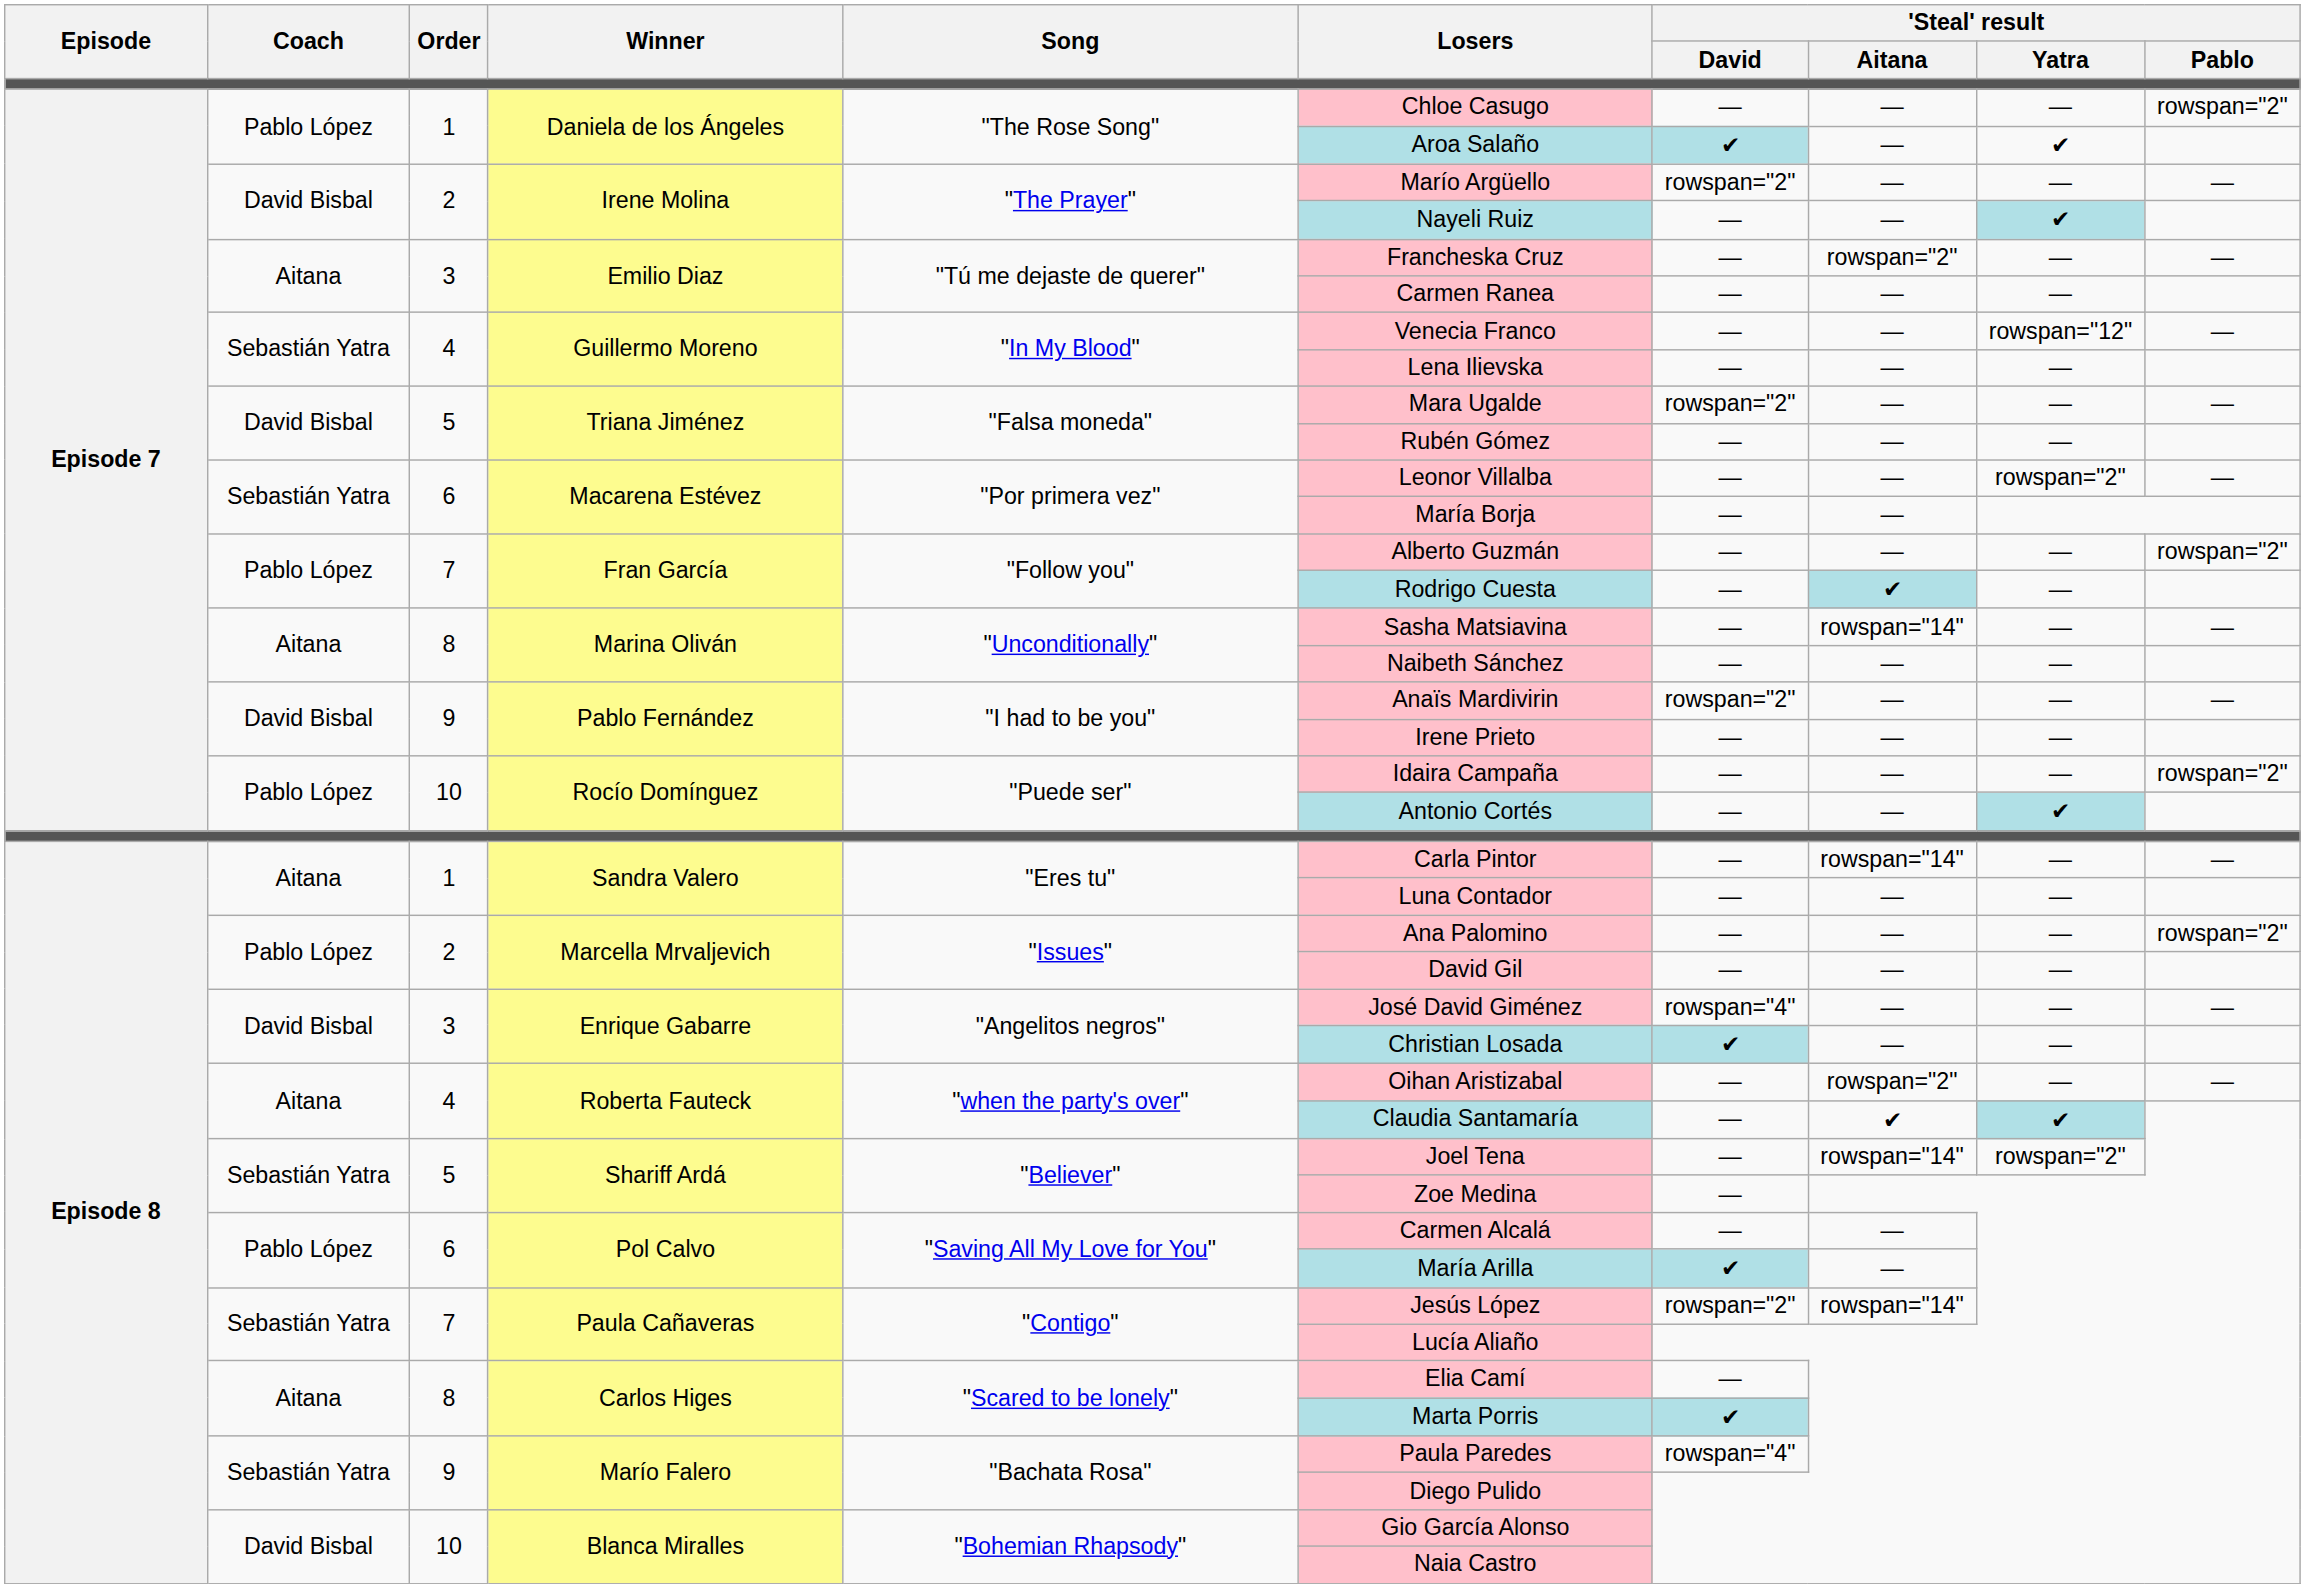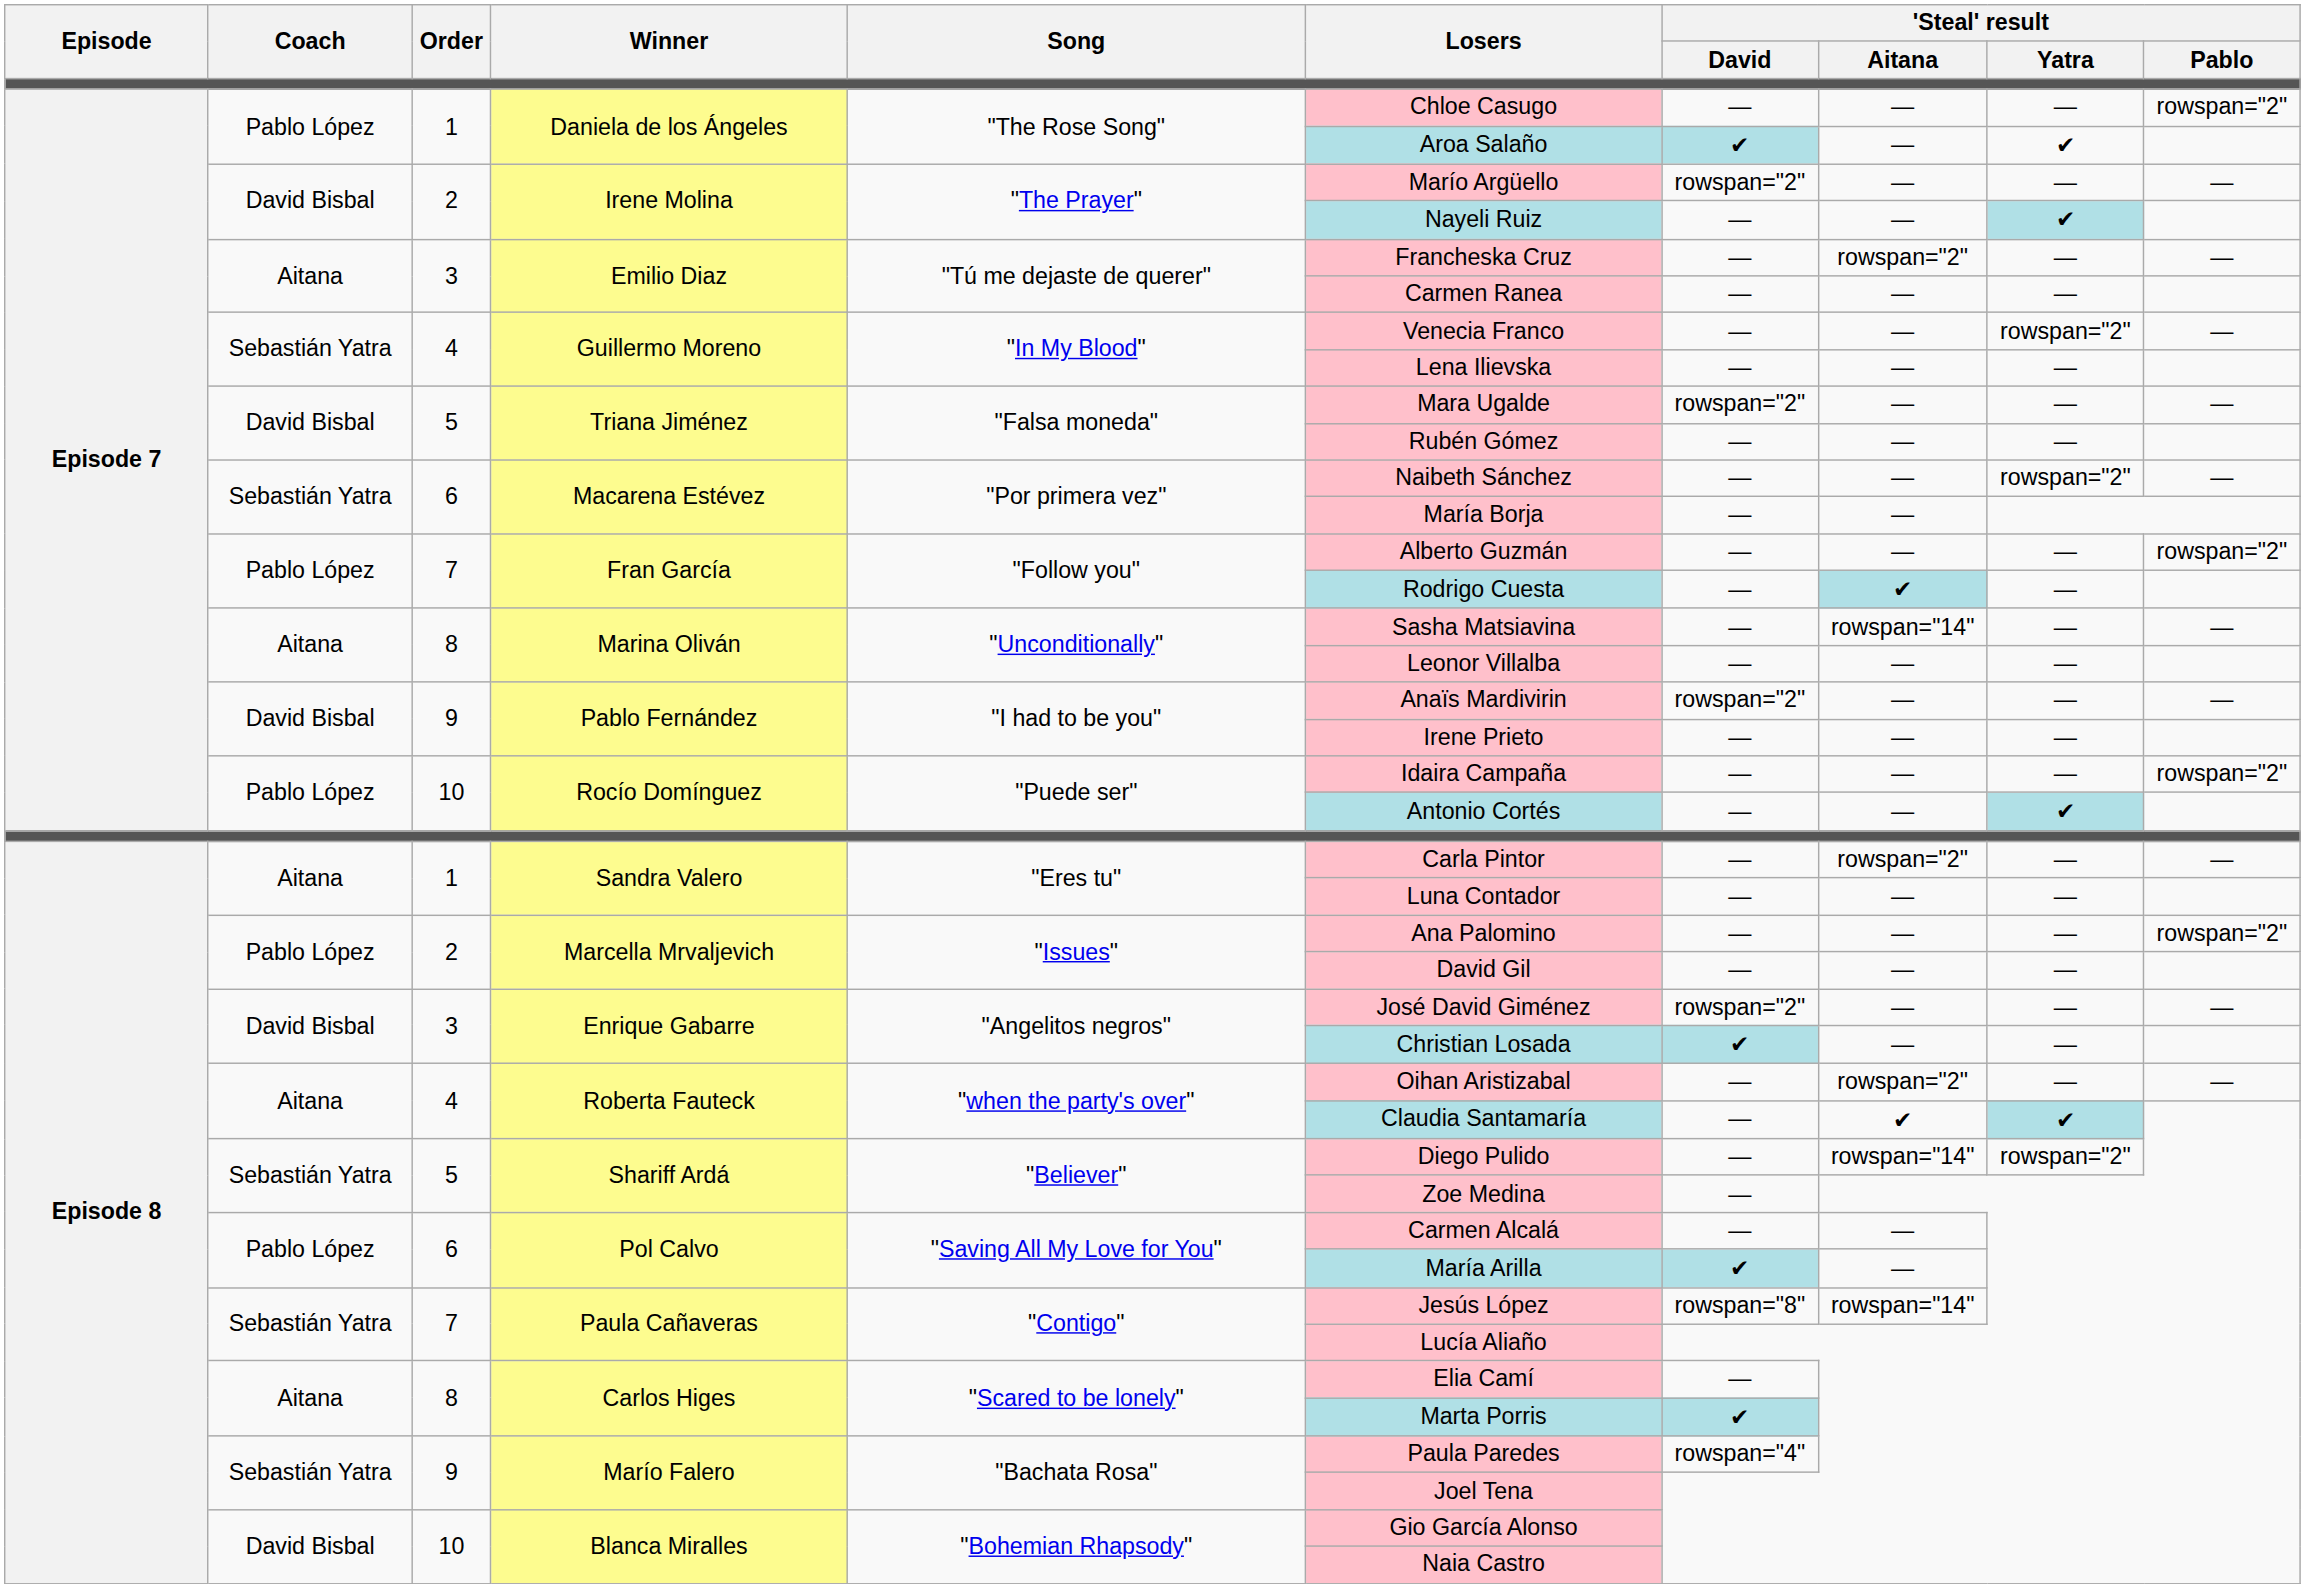row 10 | 'Steal' result / Yatra: rowspan="12" -> rowspan="2"
row 14 | Losers: Leonor Villalba -> Naibeth Sánchez
row 19 | Losers: Naibeth Sánchez -> Leonor Villalba
row 25 | 'Steal' result / Aitana: rowspan="14" -> rowspan="2"
row 29 | 'Steal' result / David: rowspan="4" -> rowspan="2"
row 33 | Losers: Joel Tena -> Diego Pulido
row 37 | 'Steal' result / David: rowspan="2" -> rowspan="8"
row 42 | Losers: Diego Pulido -> Joel Tena
